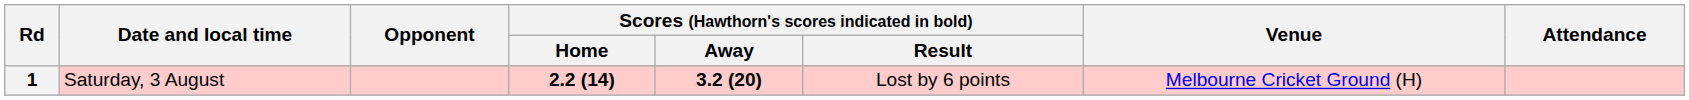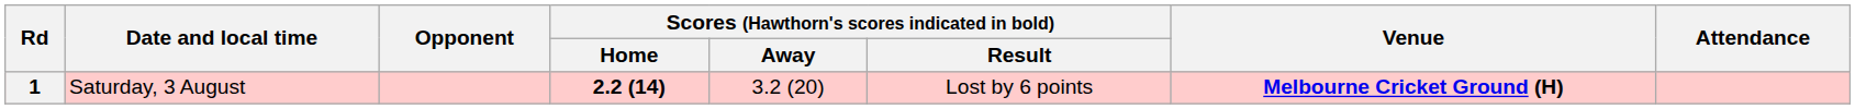1 | Scores (Hawthorn's scores indicated in bold) / Away: bold -> normal
1 | Venue: normal -> bold
